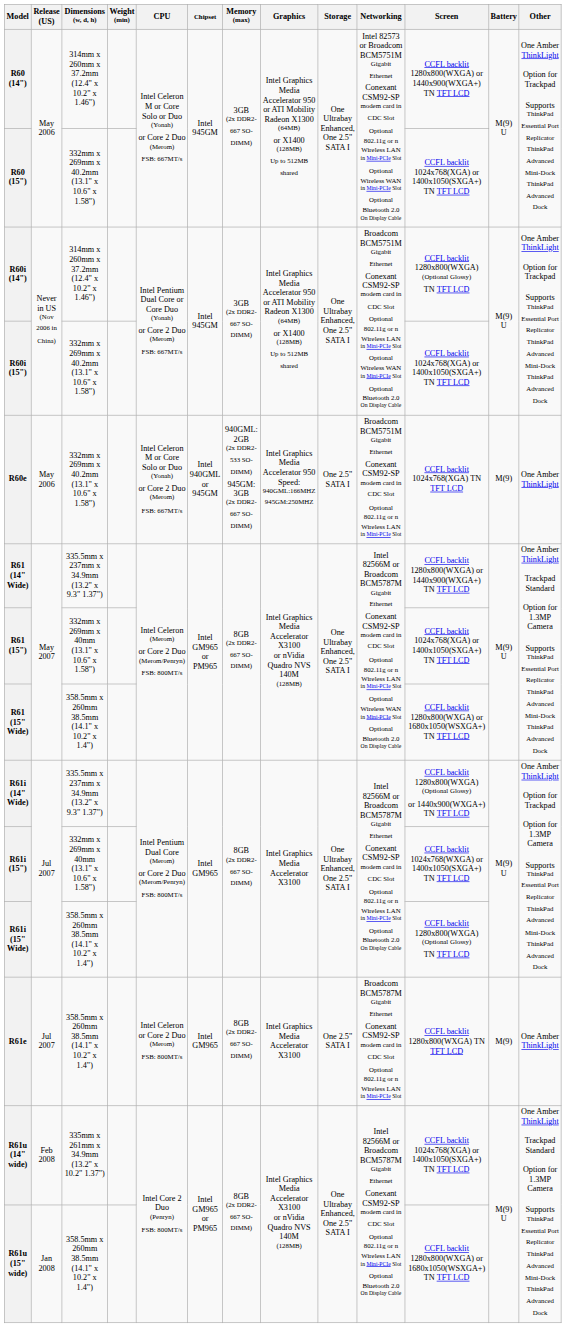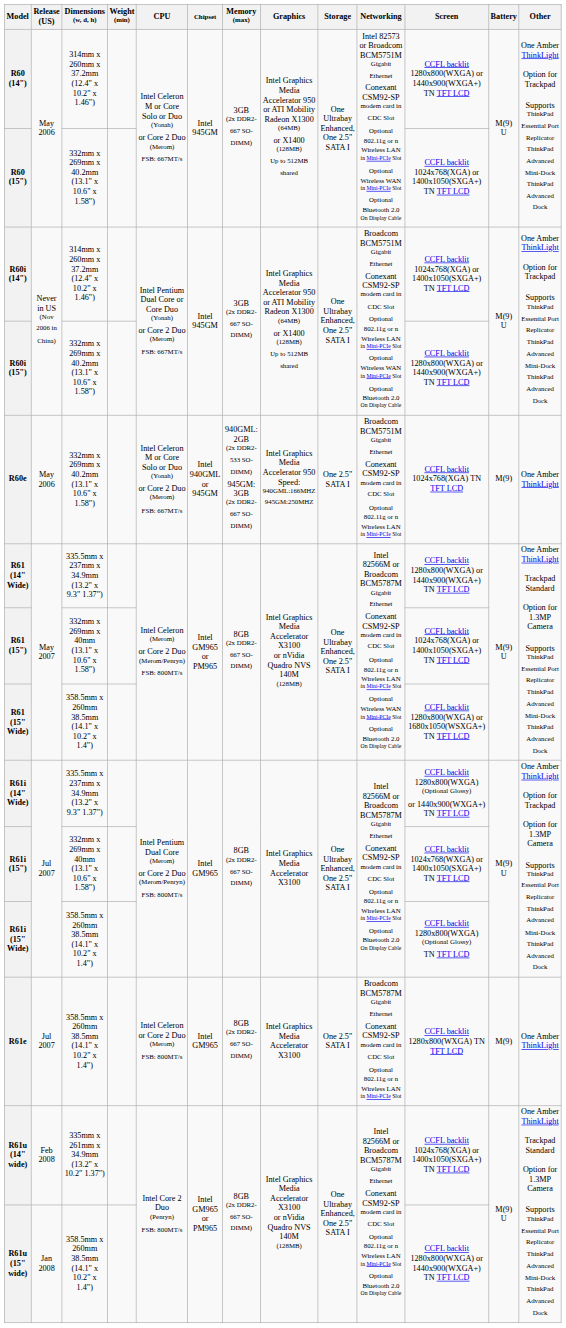R60i (14") | Screen: CCFL backlit 1280x800(WXGA) (Optional Glossy) TN TFT LCD -> CCFL backlit 1024x768(XGA) or 1400x1050(SXGA+) TN TFT LCD
R60i (15") | Screen: CCFL backlit 1024x768(XGA) or 1400x1050(SXGA+) TN TFT LCD -> CCFL backlit 1280x800(WXGA) or 1440x900(WXGA+) TN TFT LCD
R61u (15" wide) | Screen: CCFL backlit 1280x800(WXGA) or 1680x1050(WSXGA+) TN TFT LCD -> CCFL backlit 1280x800(WXGA) or 1440x900(WXGA+) TN TFT LCD
